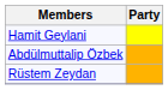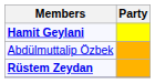Hamit Geylani | Members: normal -> bold
Rüstem Zeydan | Members: normal -> bold
